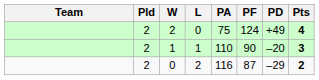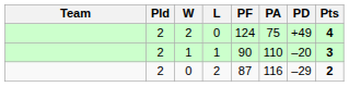columns swapped: PF <-> PA
